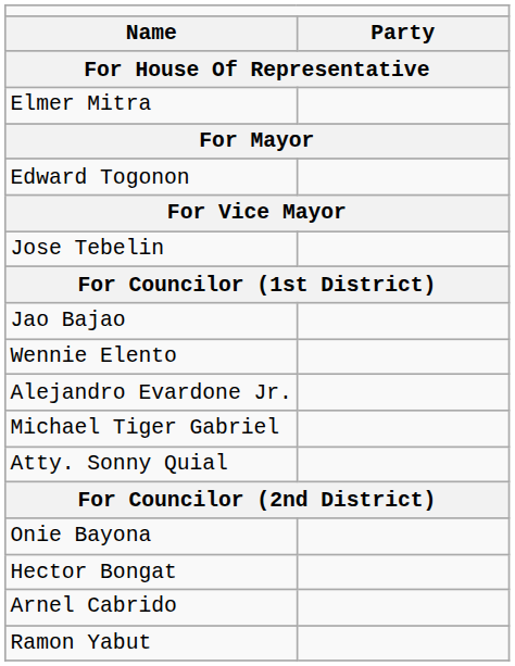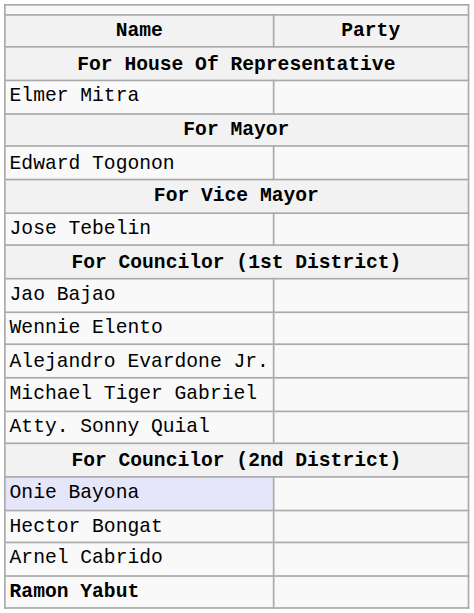Onie Bayona | column 1: no background -> lavender background
Ramon Yabut | column 1: normal -> bold
